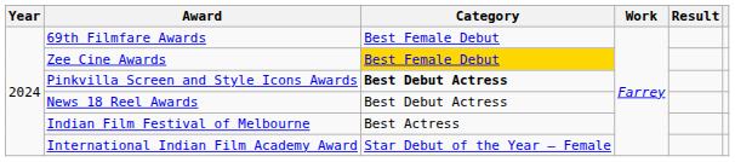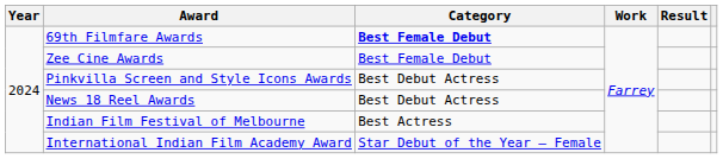69th Filmfare Awards | Category: normal -> bold
Zee Cine Awards | Category: gold background -> no background
Pinkvilla Screen and Style Icons Awards | Category: bold -> normal
